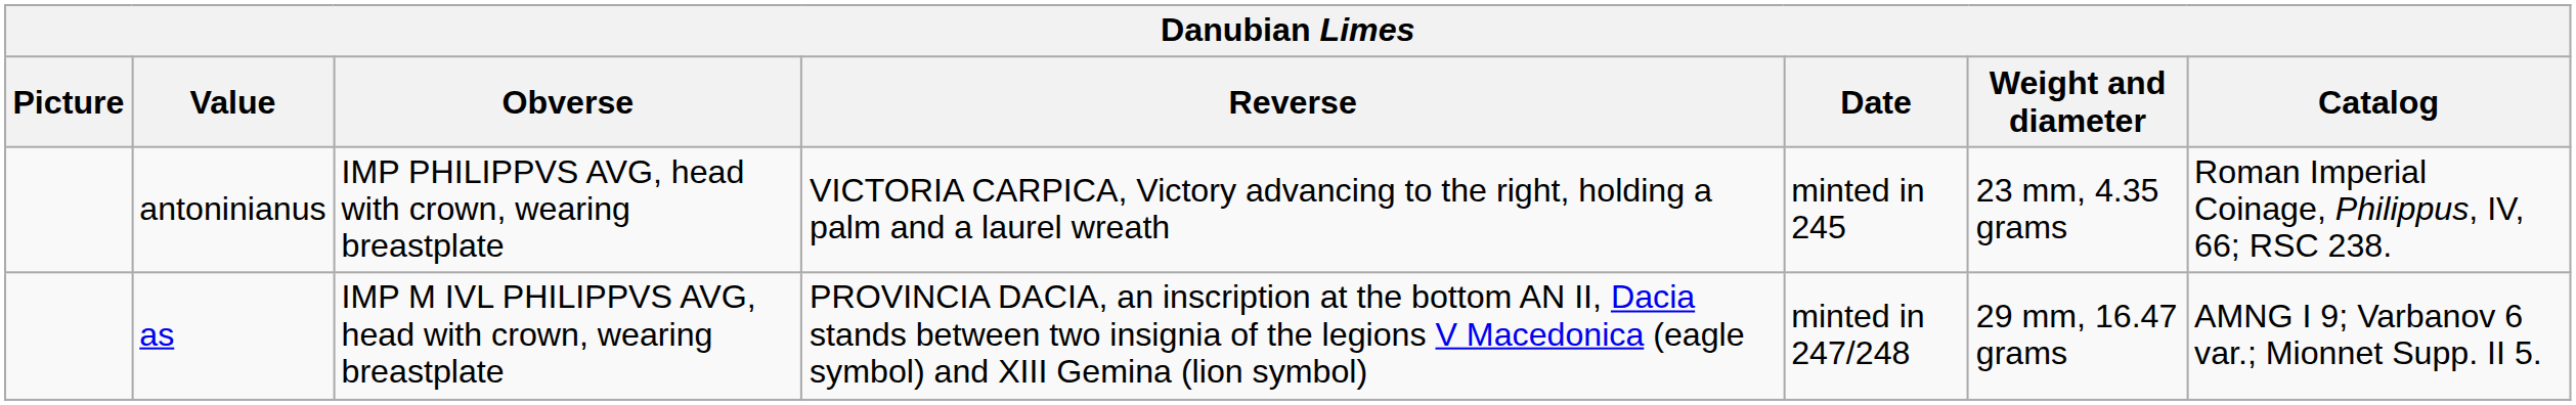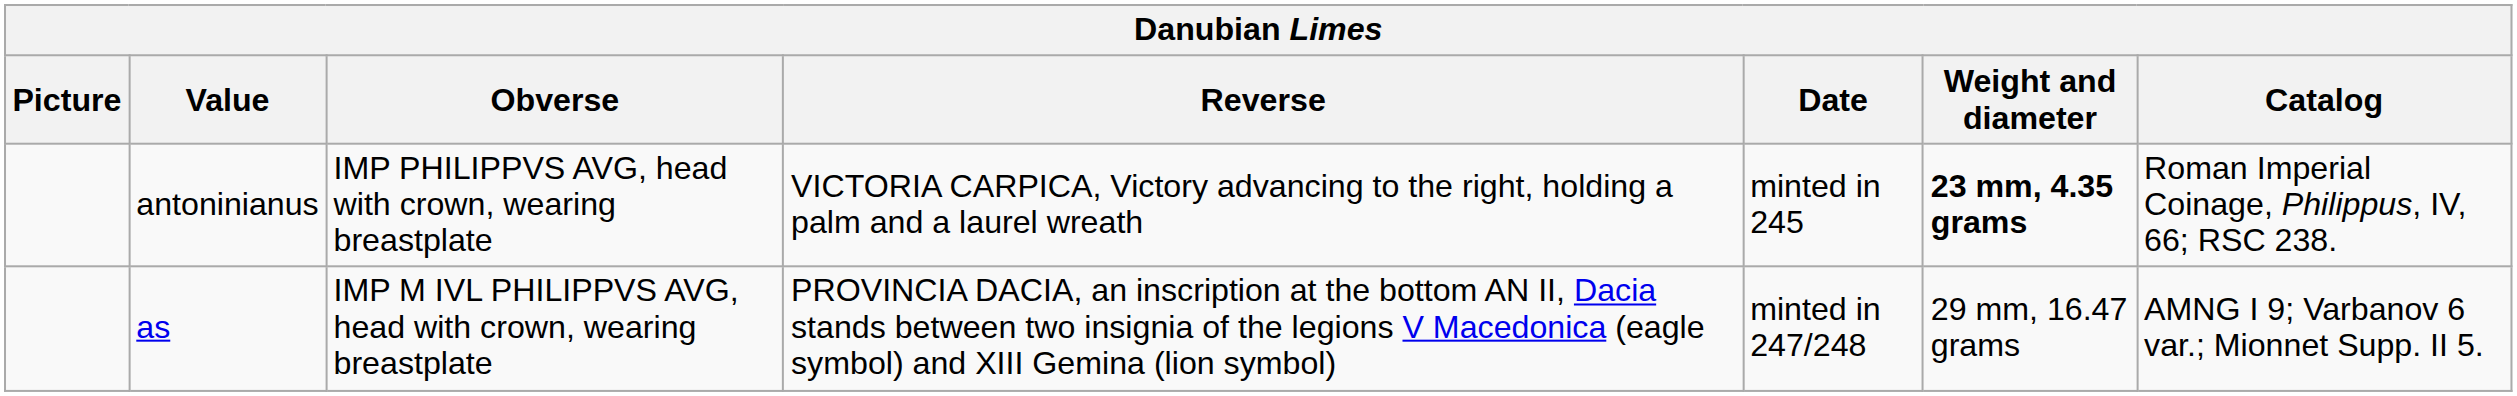row 3 | Weight and diameter: normal -> bold
